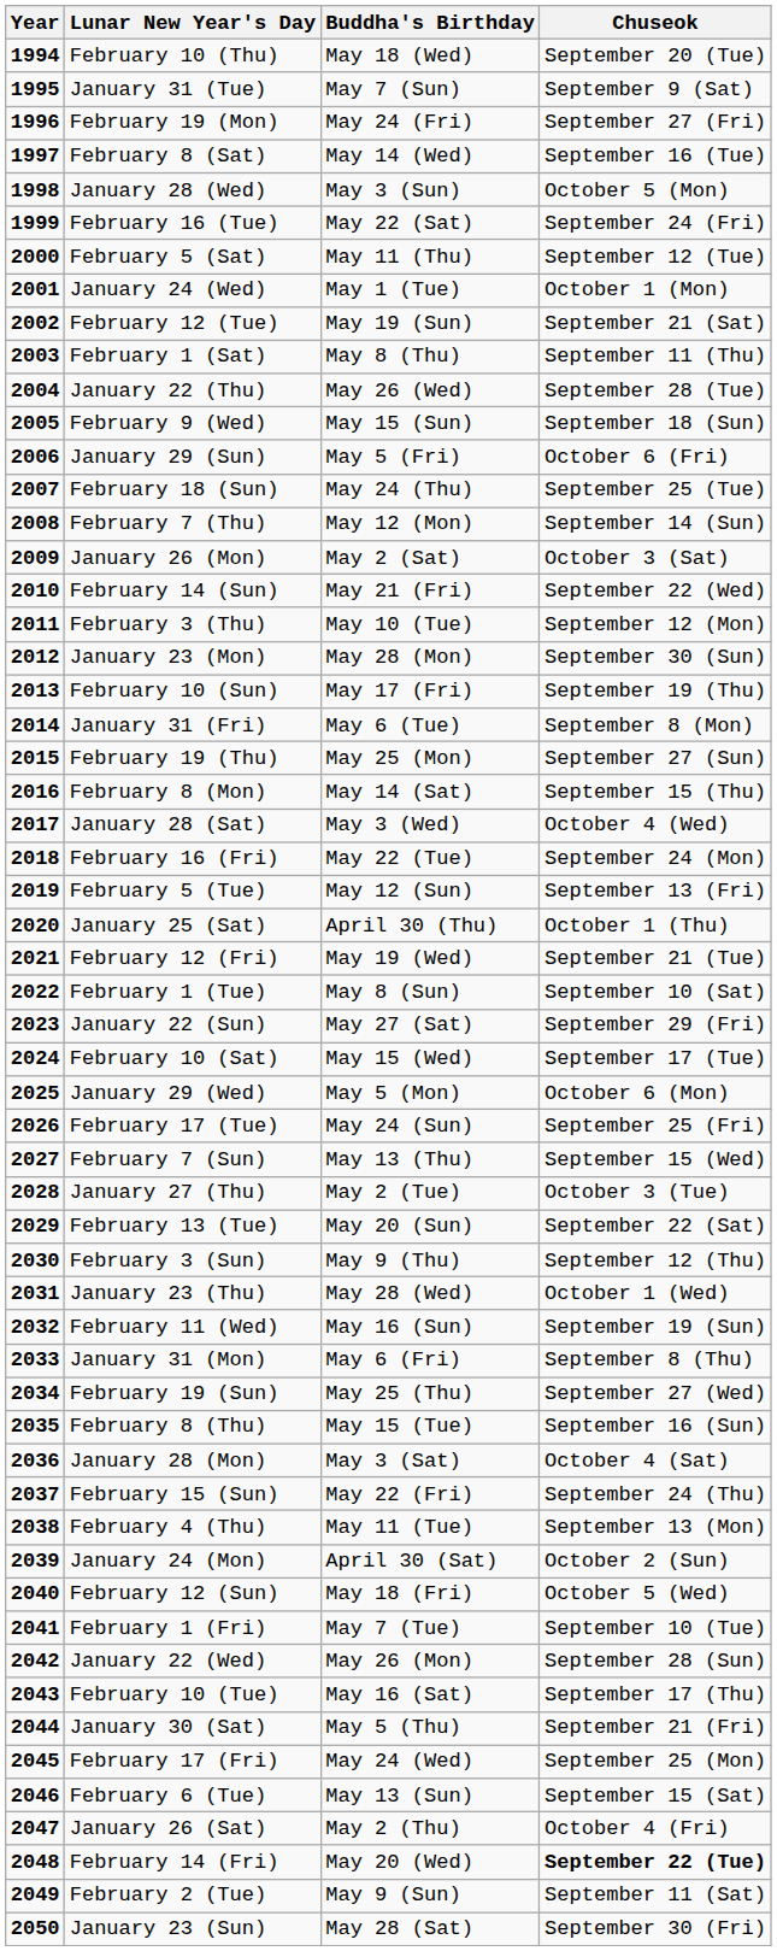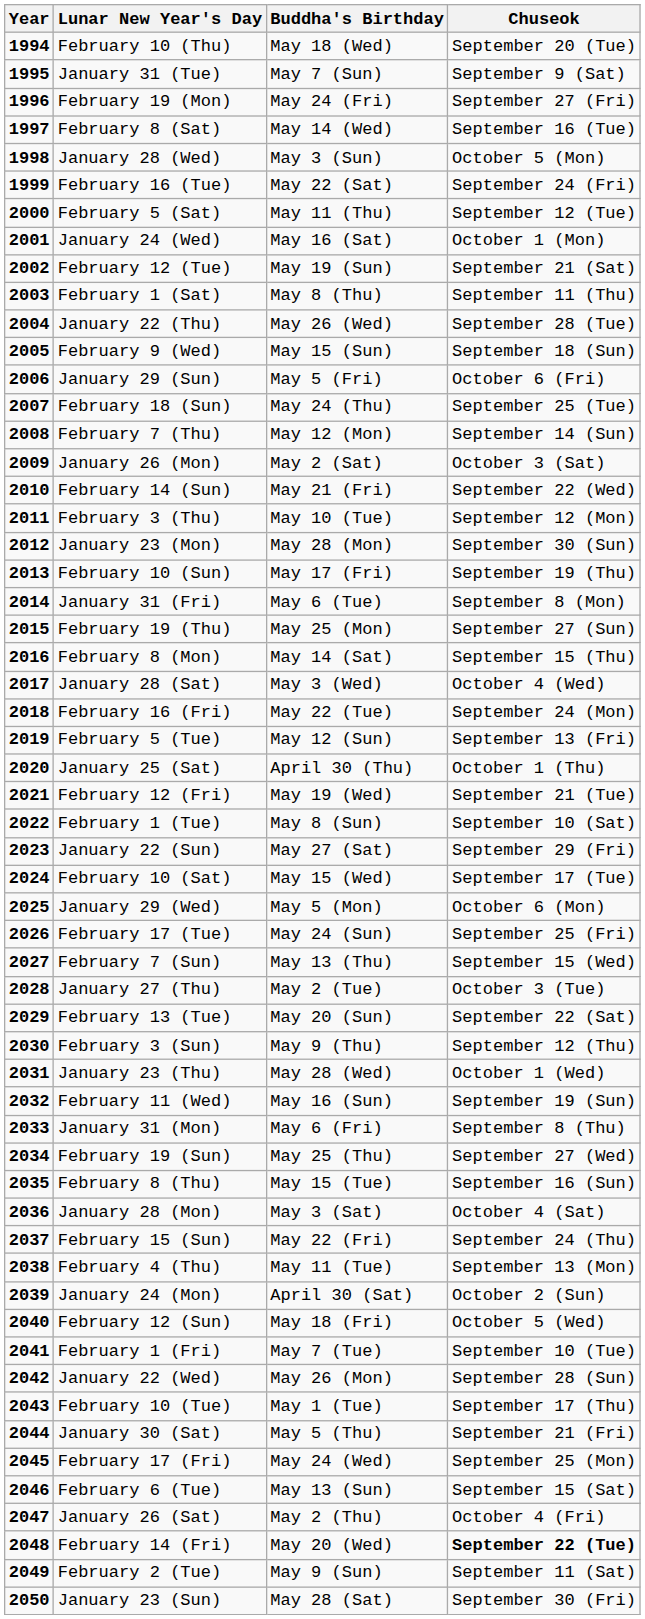January 24 (Wed) | Buddha's Birthday: May 1 (Tue) -> May 16 (Sat)
February 10 (Tue) | Buddha's Birthday: May 16 (Sat) -> May 1 (Tue)
